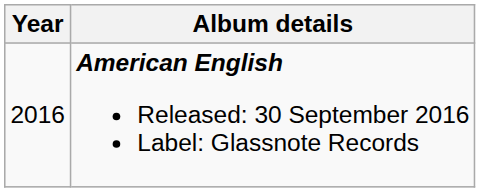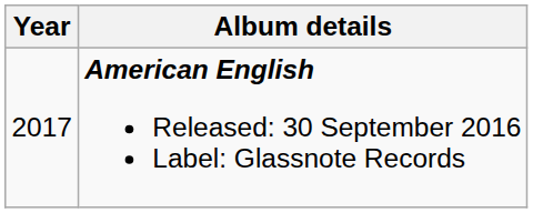row 2 | Year: 2016 -> 2017
